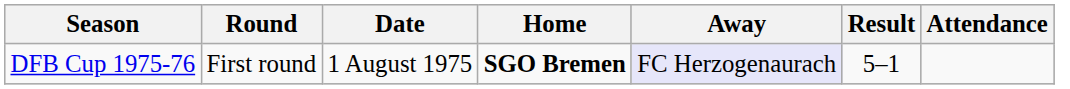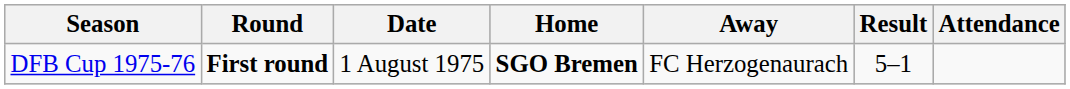DFB Cup 1975-76 | Round: normal -> bold
DFB Cup 1975-76 | Away: lavender background -> no background
